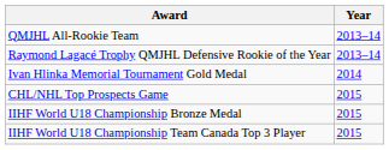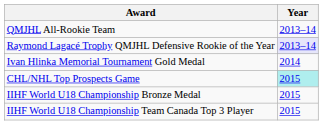Raymond Lagacé Trophy QMJHL Defensive Rookie of the Year | Year: no background -> lavender background
CHL/NHL Top Prospects Game | Year: no background -> paleturquoise background
